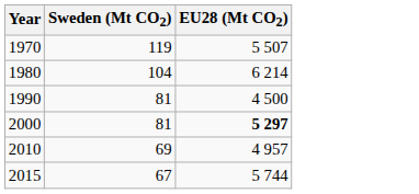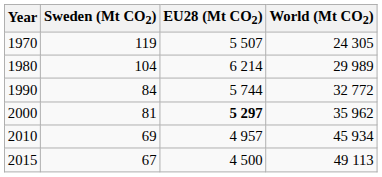+ column: World (Mt CO2) | 24 305 | 29 989 | 32 772 | 35 962 | 45 934 | 49 113
1990 | Sweden (Mt CO2): 81 -> 84
1990 | EU28 (Mt CO2): 4 500 -> 5 744
2015 | EU28 (Mt CO2): 5 744 -> 4 500
